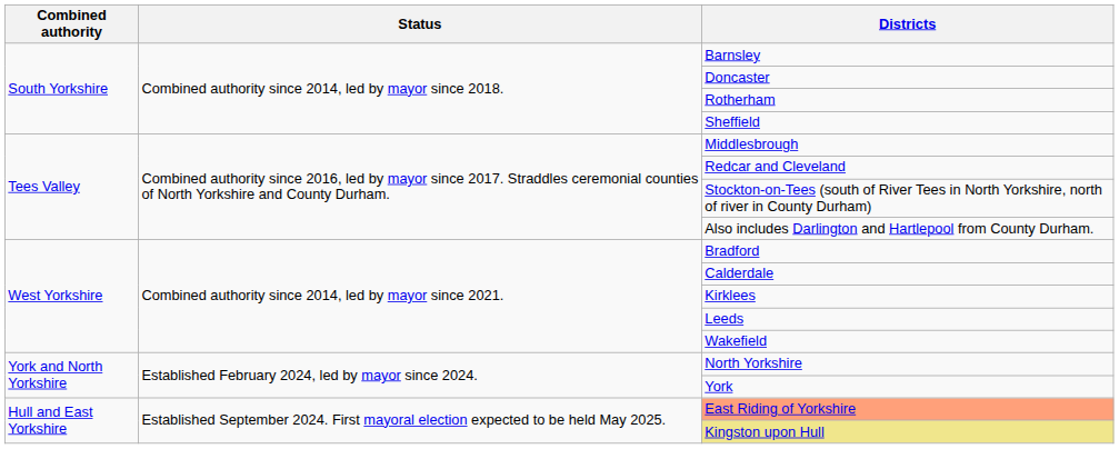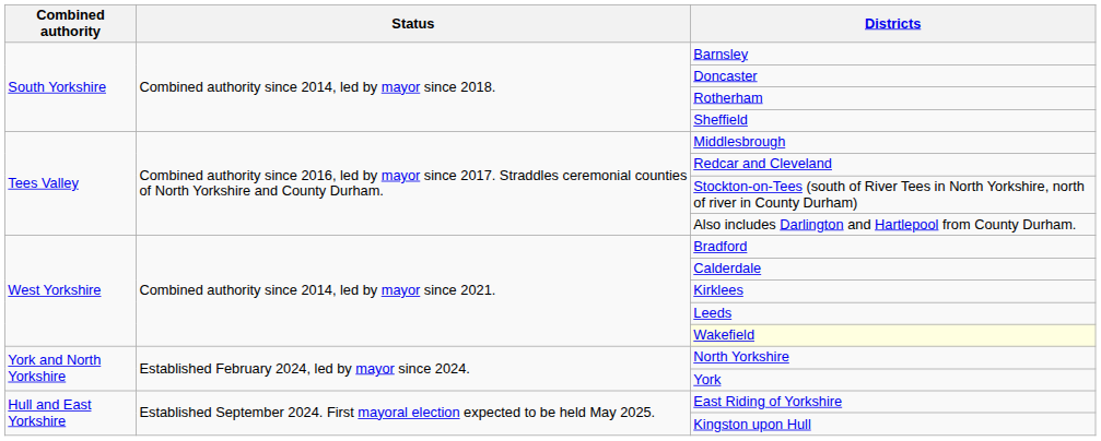Wakefield | Districts: no background -> lightyellow background
East Riding of Yorkshire | Districts: lightsalmon background -> no background
Kingston upon Hull | Districts: khaki background -> no background
